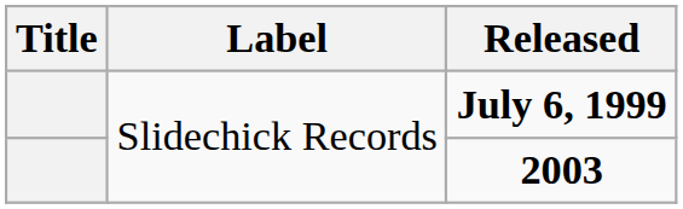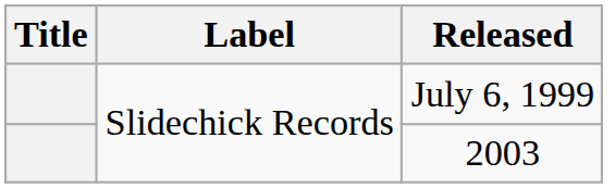July 6, 1999 | Released: bold -> normal
2003 | Released: bold -> normal
